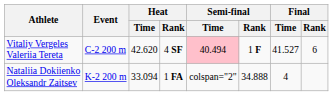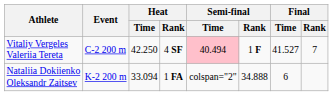Vitaliy Vergeles Valeriia Tereta | Heat / Time: 42.620 -> 42.250
Vitaliy Vergeles Valeriia Tereta | Final / Rank: 6 -> 7
Nataliia Dokiienko Oleksandr Zaitsev | Final / Time: 4 -> 6
